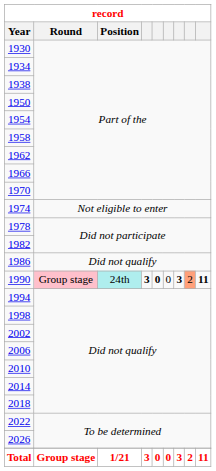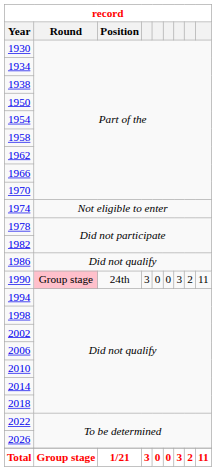1990 | Position: paleturquoise background -> no background
1990 | column 4: bold -> normal
1990 | column 5: bold -> normal
1990 | column 7: bold -> normal
1990 | column 8: lightsalmon background -> no background
1990 | column 9: bold -> normal
